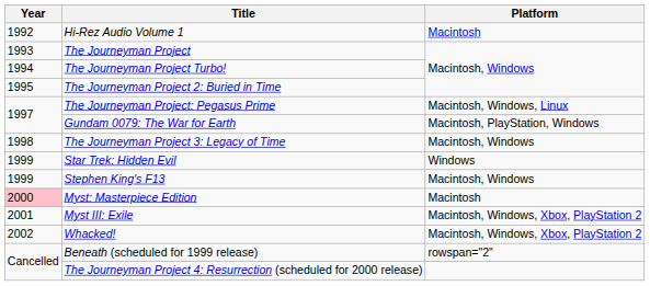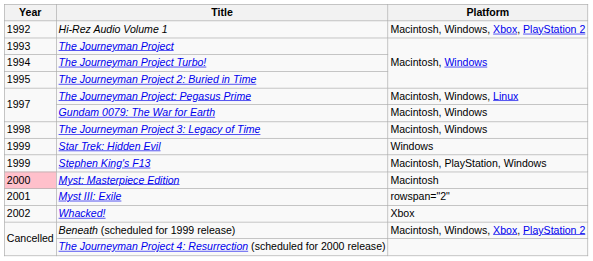Hi-Rez Audio Volume 1 | Platform: Macintosh -> Macintosh, Windows, Xbox, PlayStation 2
Gundam 0079: The War for Earth | Platform: Macintosh, PlayStation, Windows -> Macintosh, Windows
Stephen King's F13 | Platform: Macintosh, Windows -> Macintosh, PlayStation, Windows
Myst III: Exile | Platform: Macintosh, Windows, Xbox, PlayStation 2 -> rowspan="2"
Whacked! | Platform: Macintosh, Windows, Xbox, PlayStation 2 -> Xbox
Beneath (scheduled for 1999 release) | Platform: rowspan="2" -> Macintosh, Windows, Xbox, PlayStation 2
